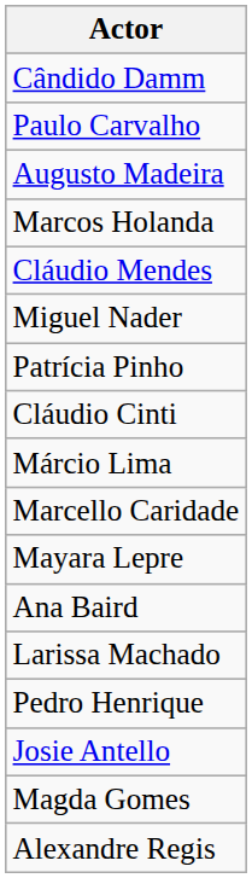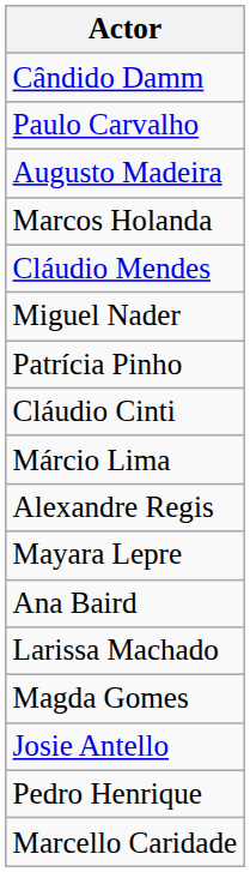row 11 | column 1: Marcello Caridade -> Alexandre Regis
row 15 | column 1: Pedro Henrique -> Magda Gomes
row 17 | column 1: Magda Gomes -> Pedro Henrique
row 18 | column 1: Alexandre Regis -> Marcello Caridade
